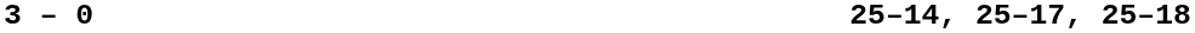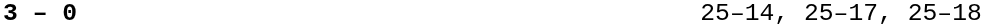row 1 | column 2: bold -> normal
